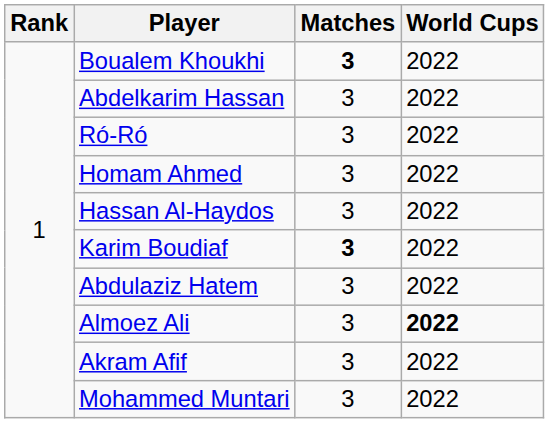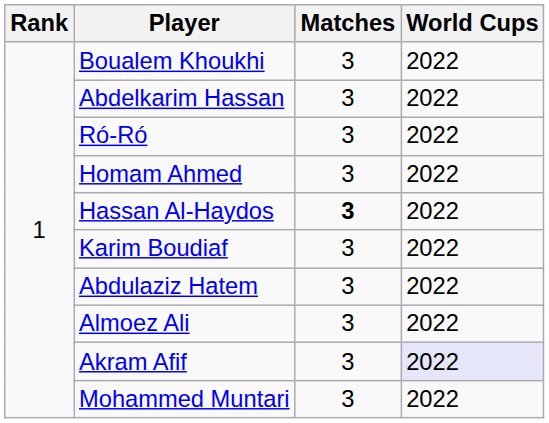Boualem Khoukhi | Matches: bold -> normal
Hassan Al-Haydos | Matches: normal -> bold
Karim Boudiaf | Matches: bold -> normal
Almoez Ali | World Cups: bold -> normal
Akram Afif | World Cups: no background -> lavender background
